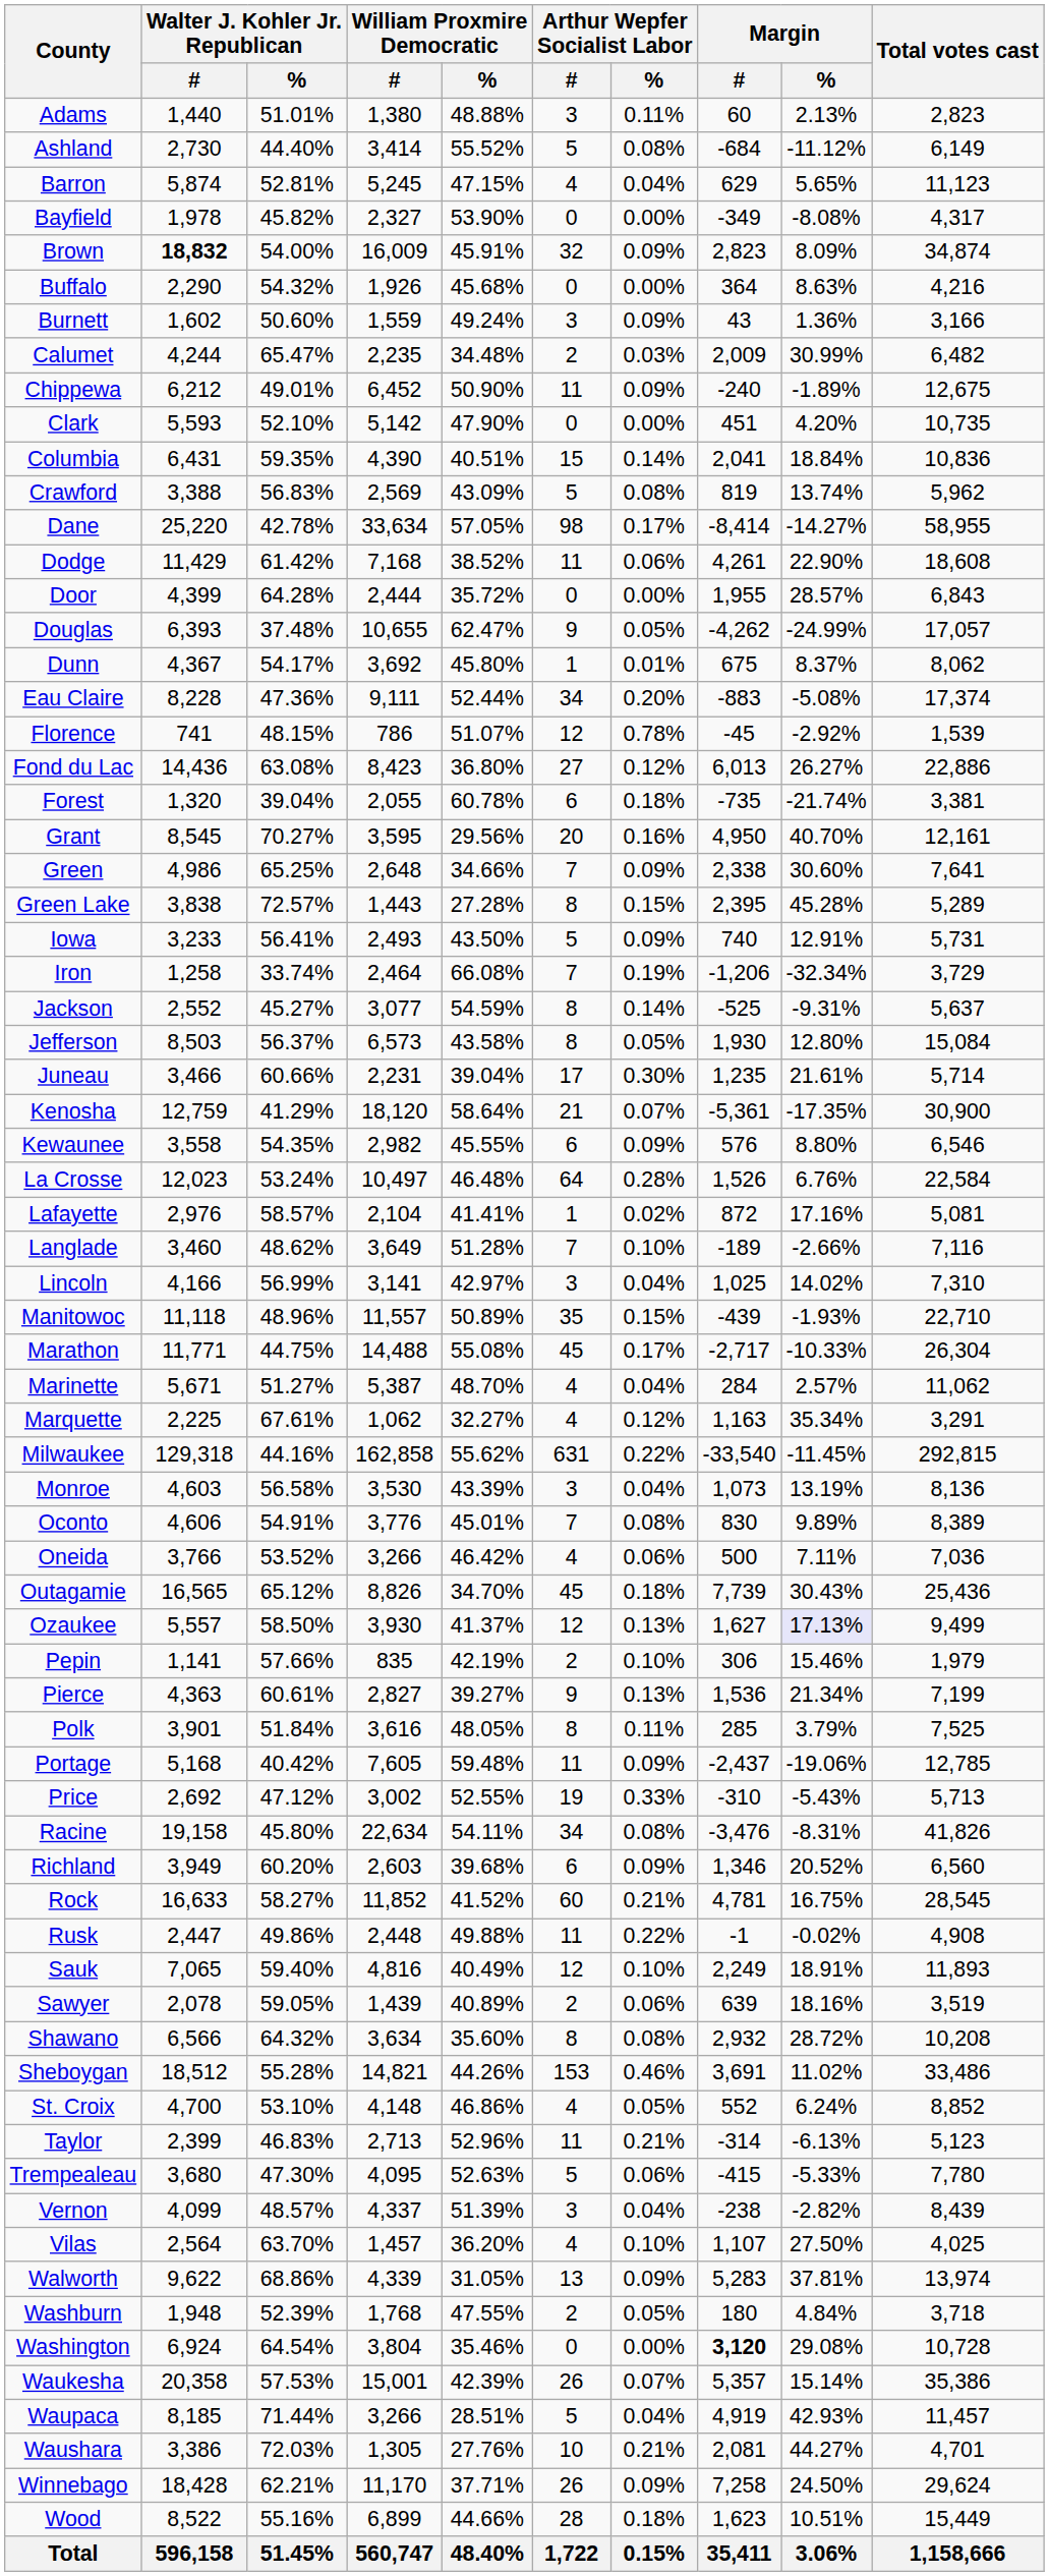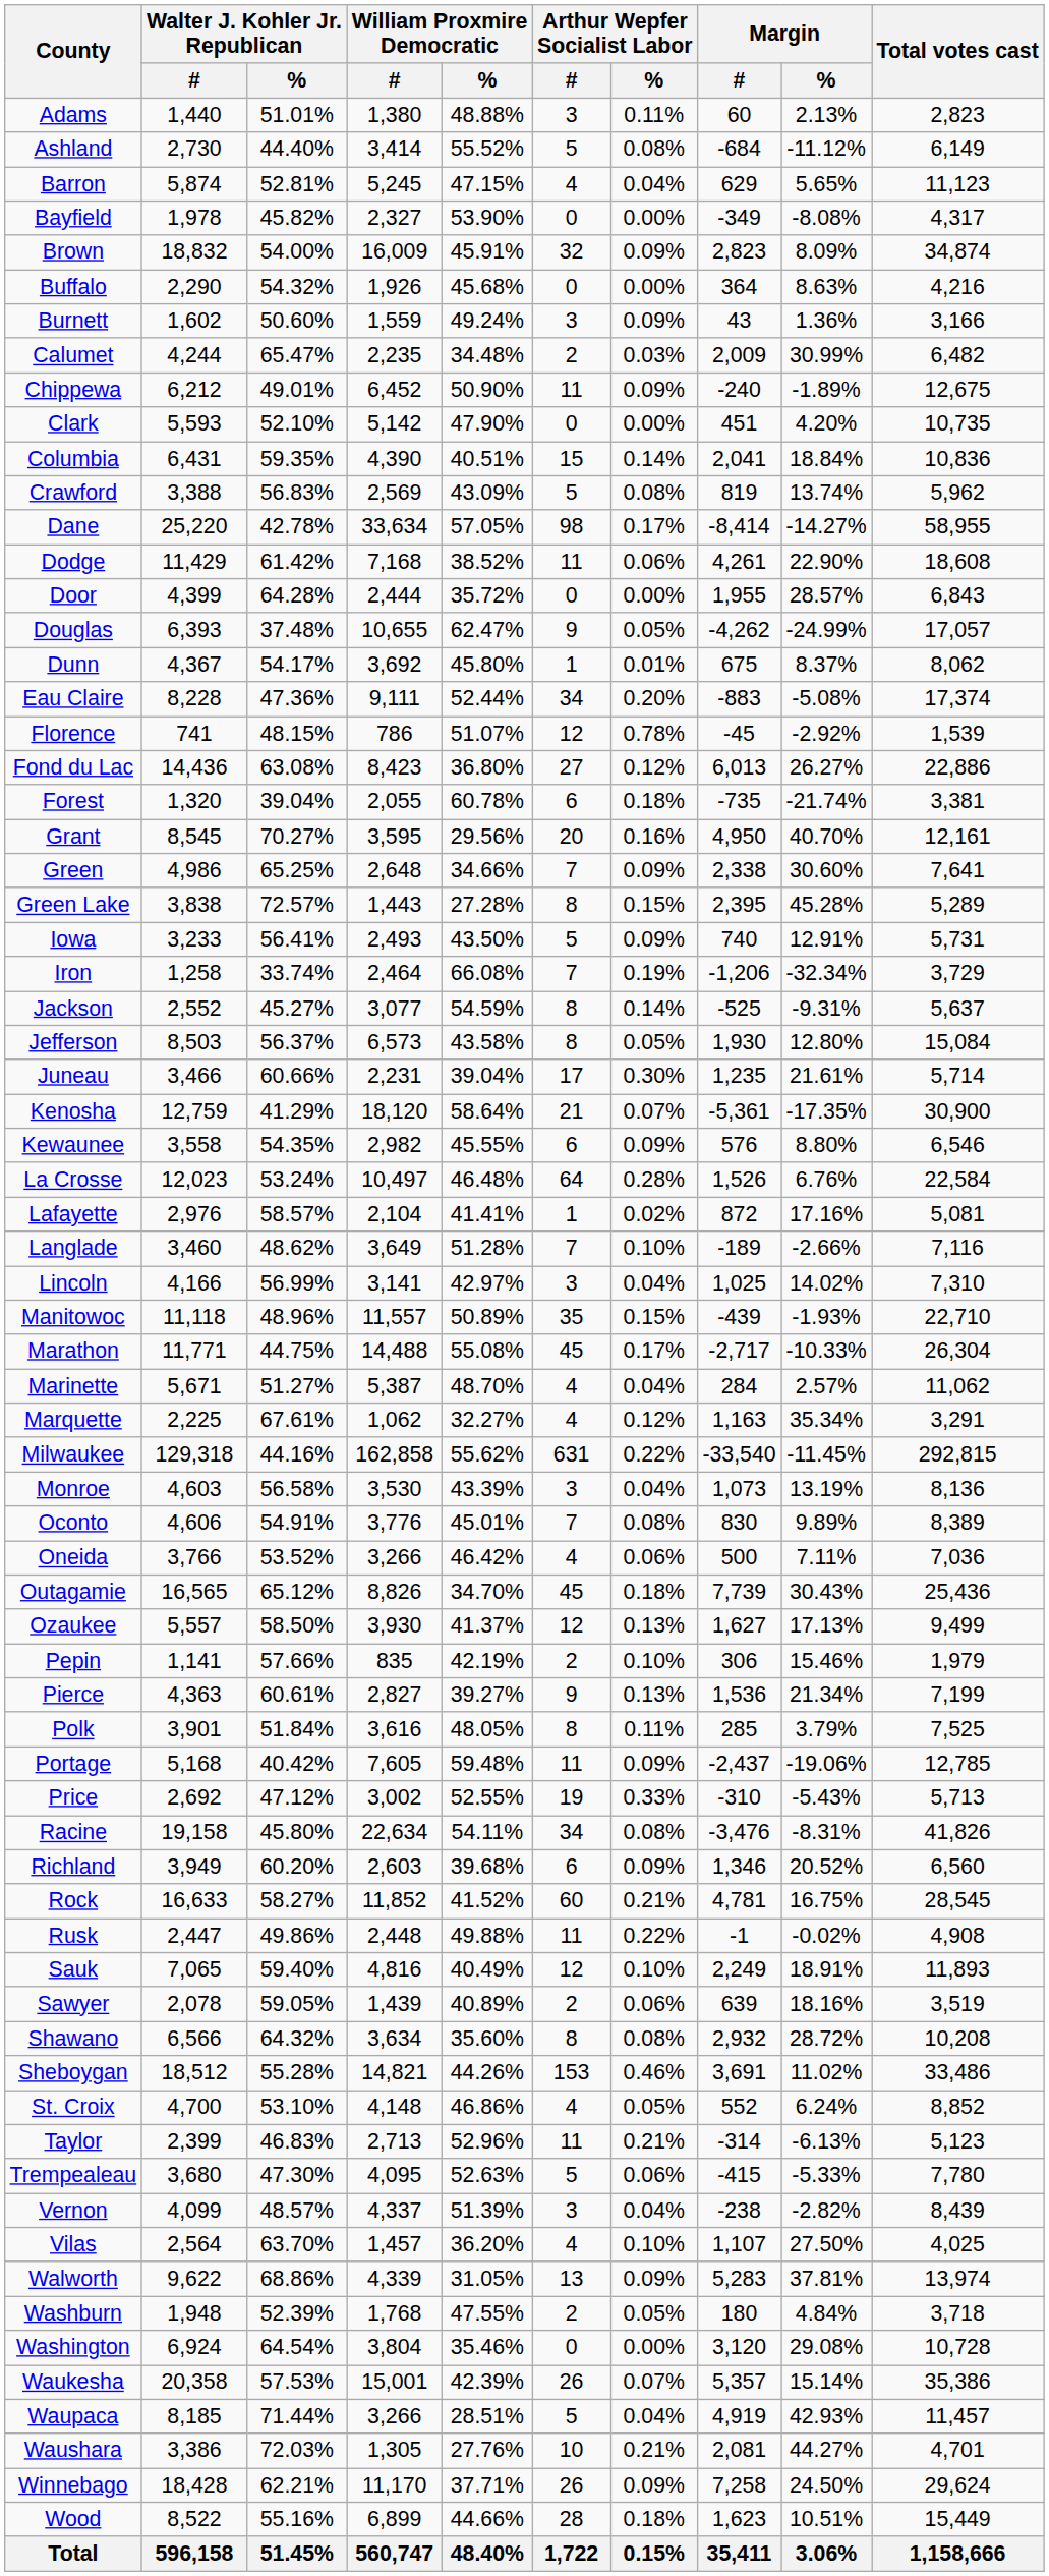Brown | Walter J. Kohler Jr. Republican / #: bold -> normal
Ozaukee | Margin / %: lavender background -> no background
Washington | Margin / #: bold -> normal
